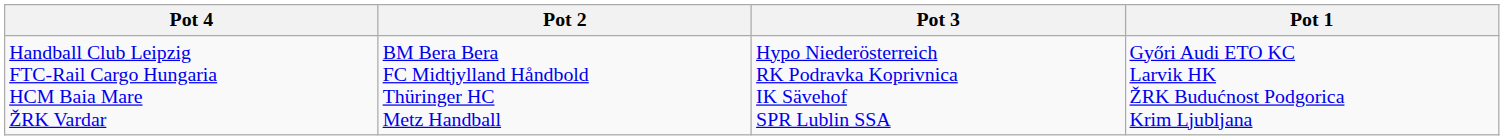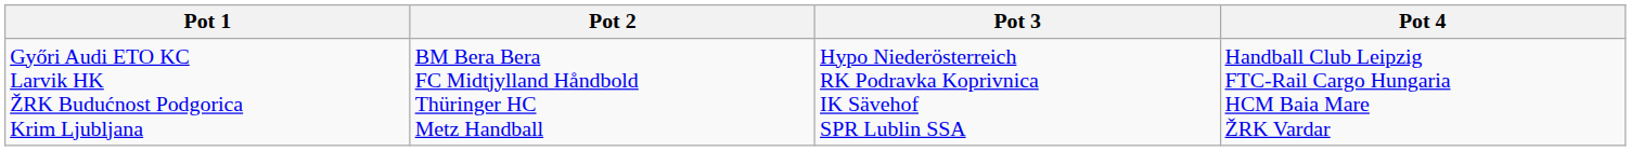columns swapped: Pot 1 <-> Pot 4
